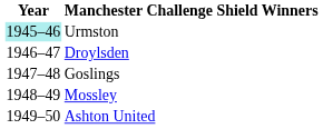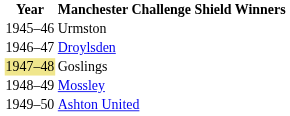Urmston | Year: paleturquoise background -> no background
Goslings | Year: no background -> khaki background
